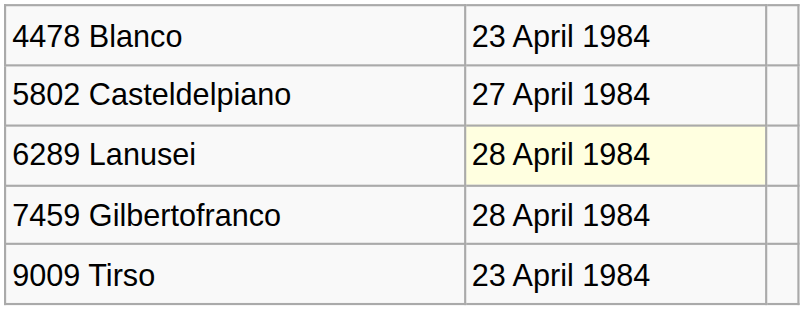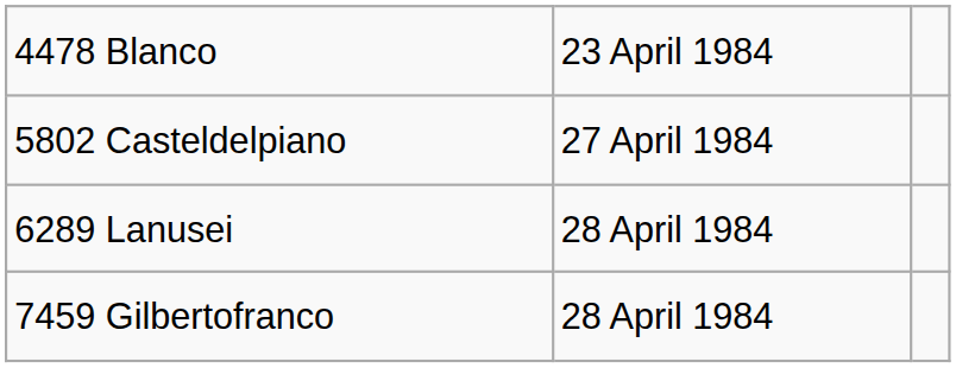6289 Lanusei | column 2: lightyellow background -> no background
- row: 9009 Tirso | 23 April 1984
